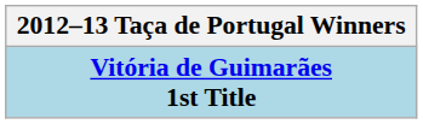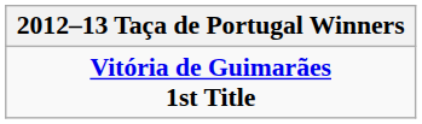row 2 | column 1: lightblue background -> no background
